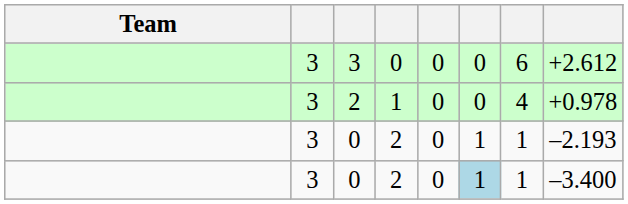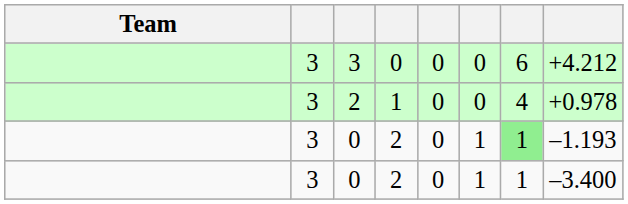row 2 | column 8: +2.612 -> +4.212
row 4 | column 7: no background -> lightgreen background
row 4 | column 8: –2.193 -> –1.193
row 5 | column 6: lightblue background -> no background
